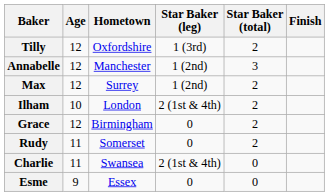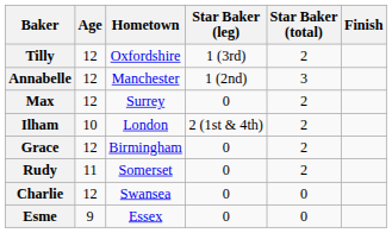Max | Star Baker (leg): 1 (2nd) -> 0
Charlie | Age: 11 -> 12
Charlie | Star Baker (leg): 2 (1st & 4th) -> 0
